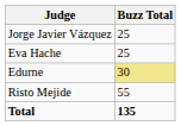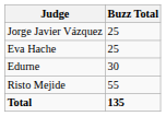Edurne | Buzz Total: khaki background -> no background
